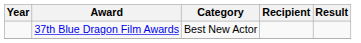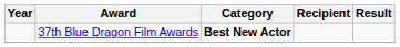37th Blue Dragon Film Awards | Category: normal -> bold
